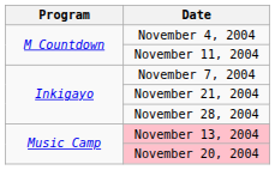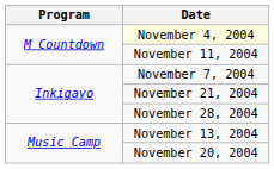November 4, 2004 | Date: no background -> lightyellow background
November 13, 2004 | Date: pink background -> no background
November 20, 2004 | Date: pink background -> no background
